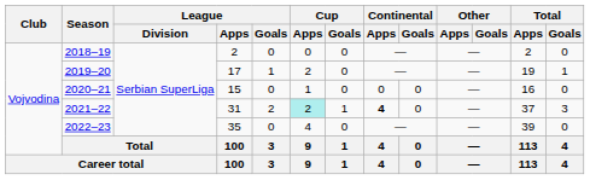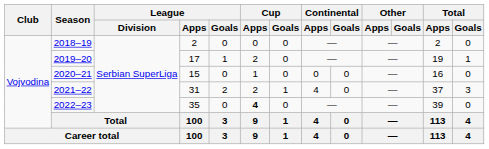2021–22 | Cup / Apps: paleturquoise background -> no background
2021–22 | Continental / Apps: bold -> normal
2022–23 | Cup / Apps: normal -> bold
